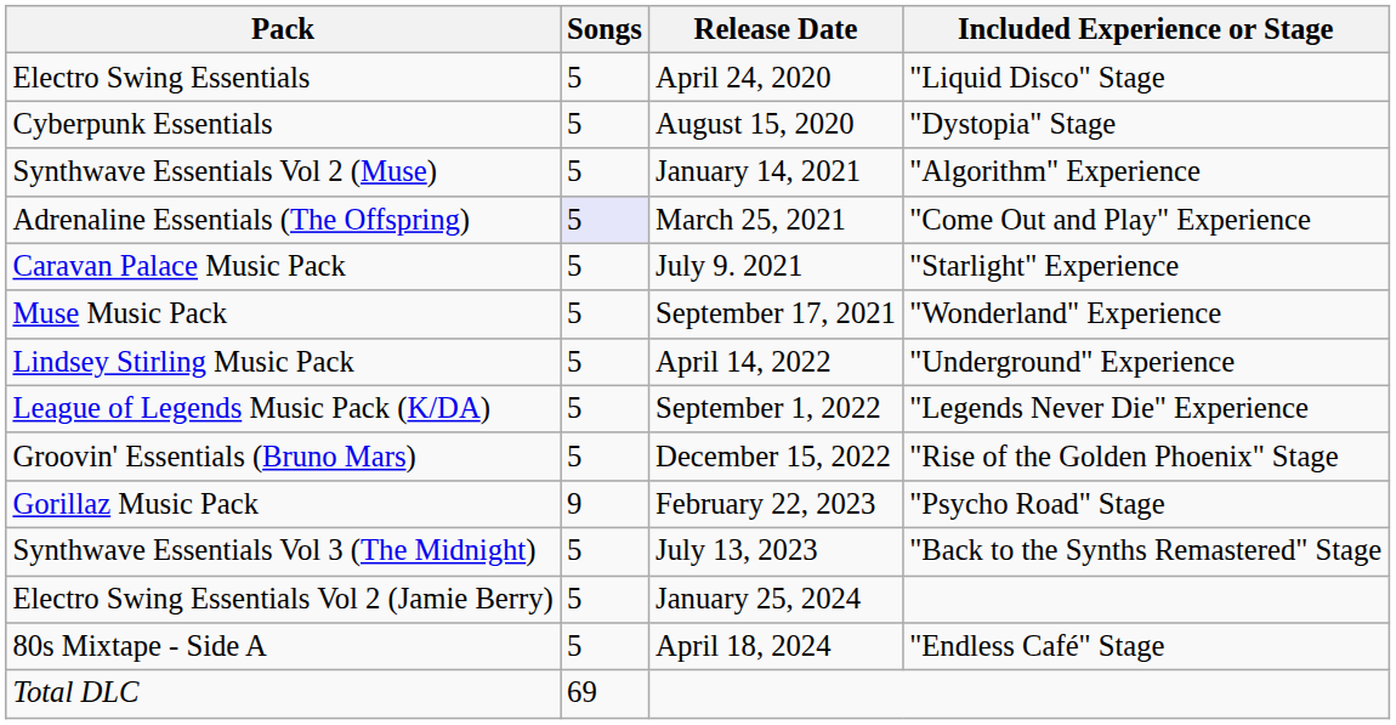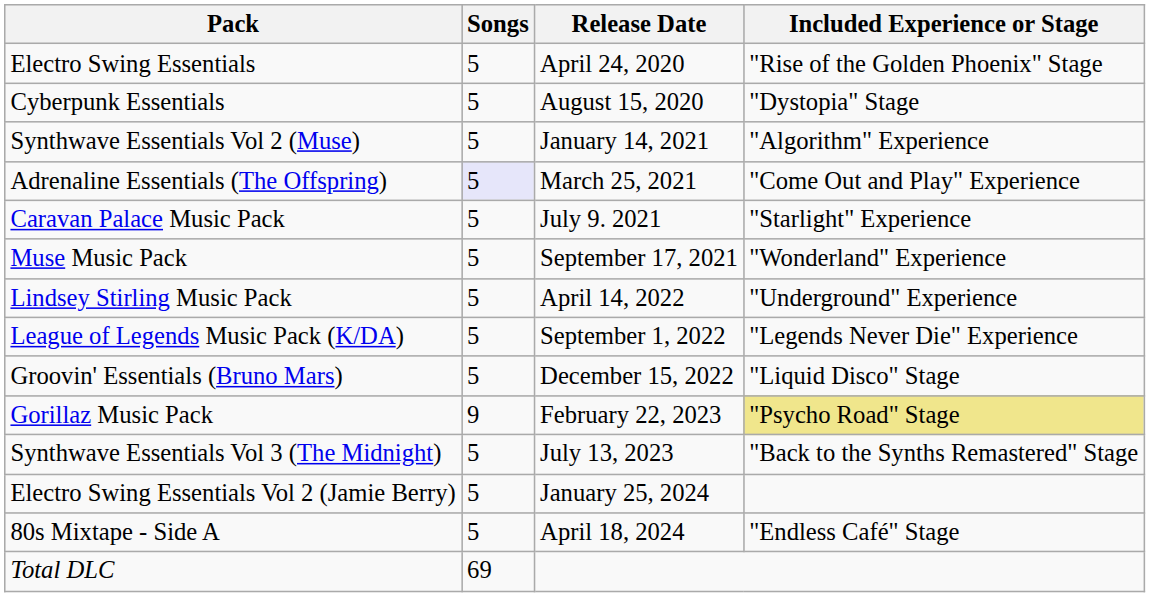Electro Swing Essentials | Included Experience or Stage: "Liquid Disco" Stage -> "Rise of the Golden Phoenix" Stage
Groovin' Essentials (Bruno Mars) | Included Experience or Stage: "Rise of the Golden Phoenix" Stage -> "Liquid Disco" Stage
Gorillaz Music Pack | Included Experience or Stage: no background -> khaki background
